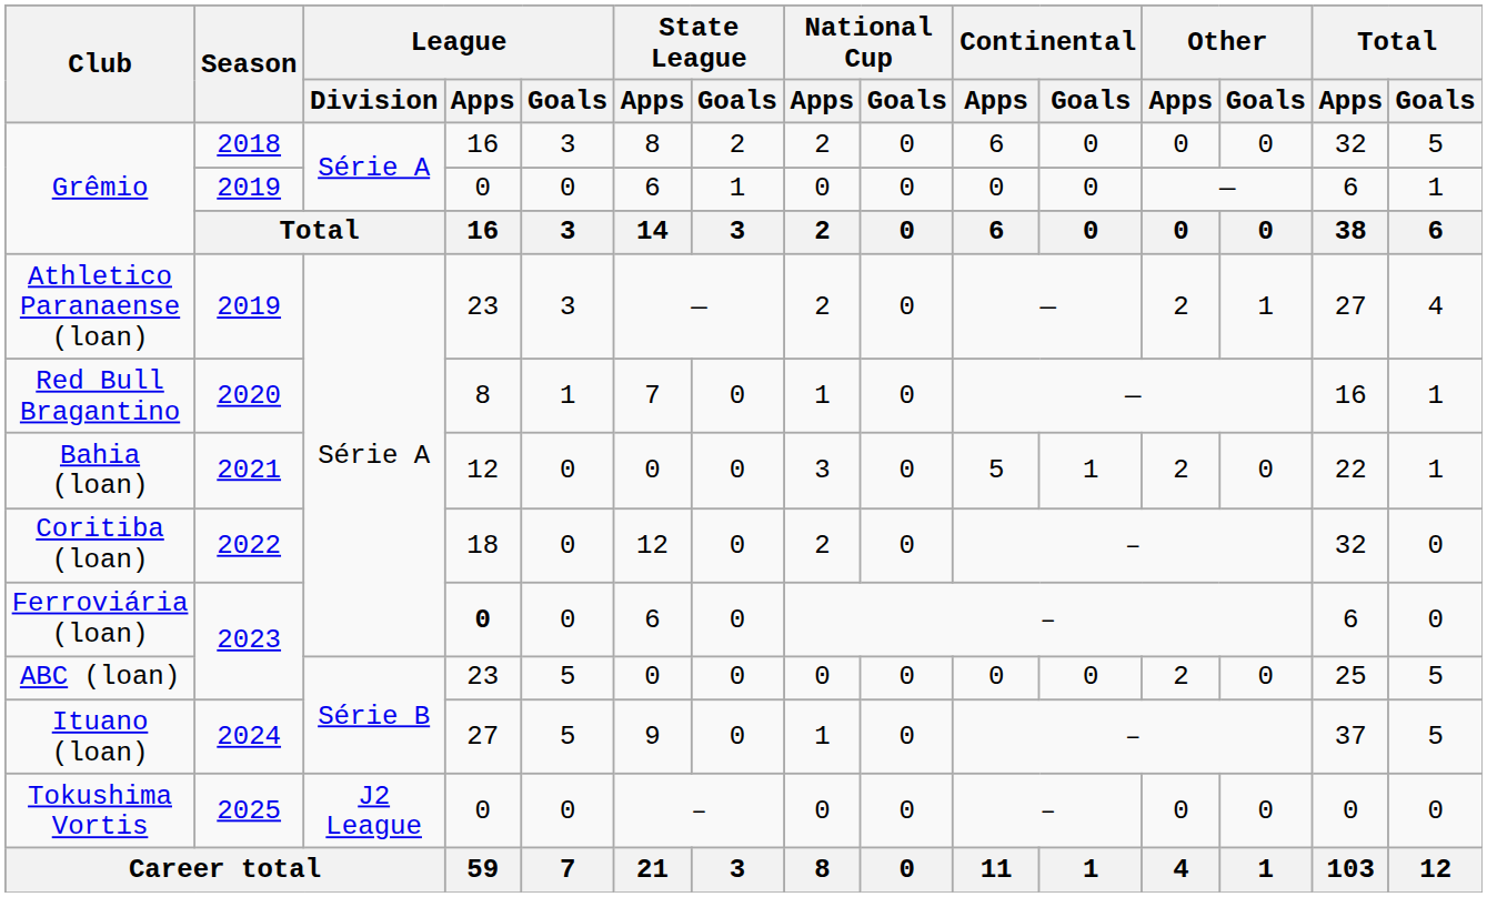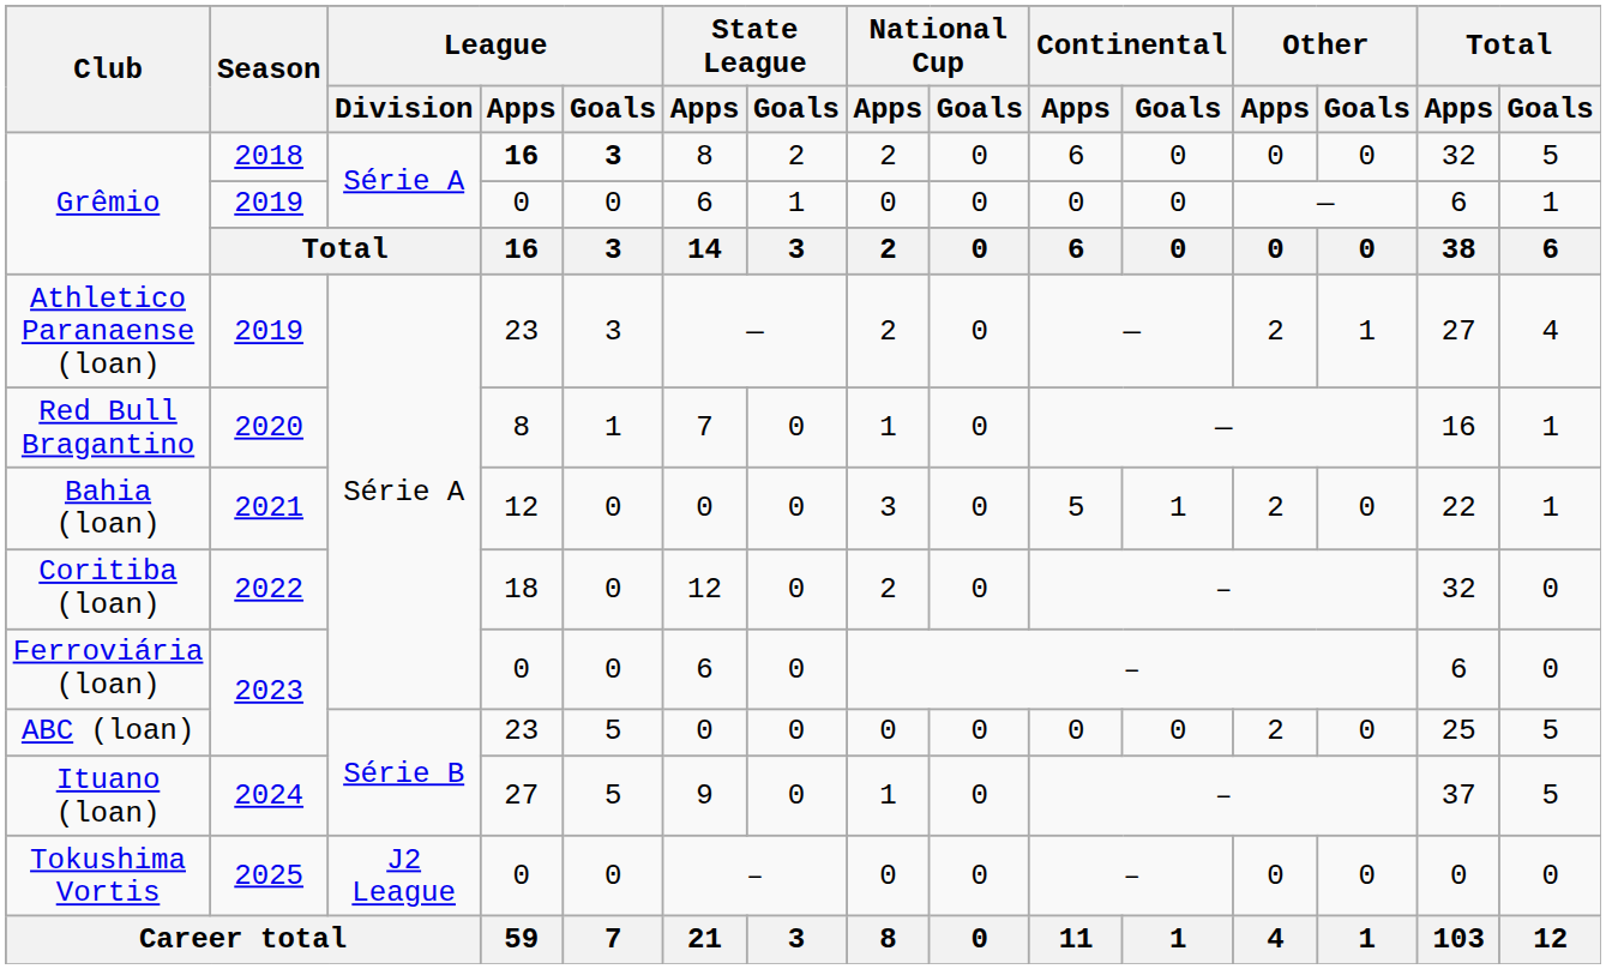Grêmio / 2018 | League / Apps: normal -> bold
Grêmio / 2018 | League / Goals: normal -> bold
Ferroviária (loan) | League / Apps: bold -> normal
